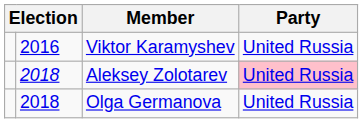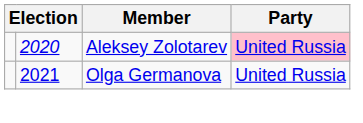- row: 2016 | Viktor Karamyshev | United Russia
Aleksey Zolotarev | column 2: 2018 -> 2020
Olga Germanova | column 2: 2018 -> 2021
